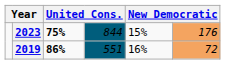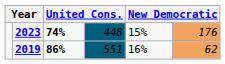2023 | column 3: 75% -> 74%
2023 | column 4: 844 -> 448
2019 | column 6: 72 -> 62
